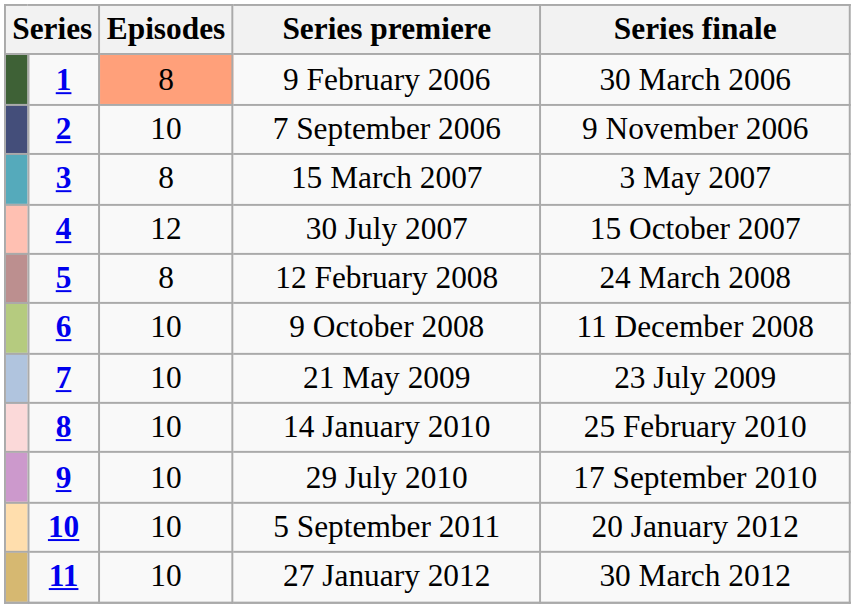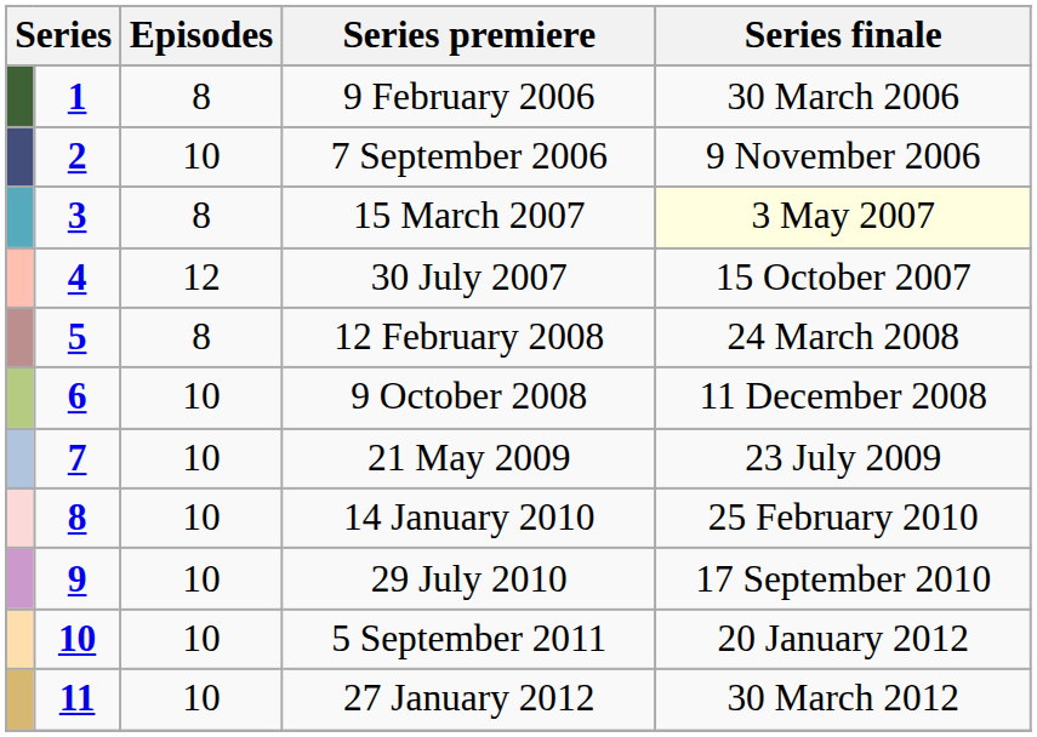9 February 2006 | Episodes: lightsalmon background -> no background
15 March 2007 | Series finale: no background -> lightyellow background
